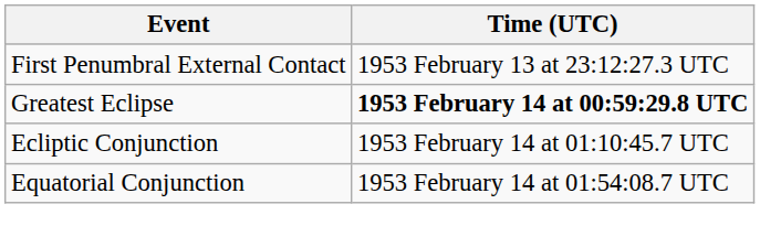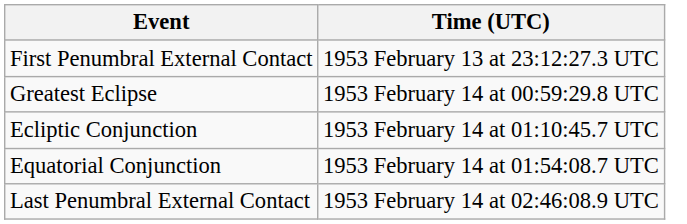Greatest Eclipse | Time (UTC): bold -> normal
+ row: Last Penumbral External Contact | 1953 February 14 at 02:46:08.9 UTC
